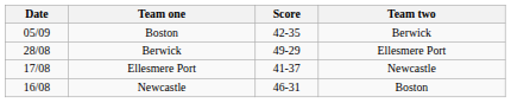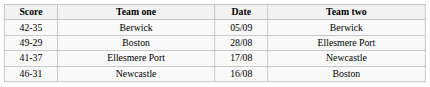columns swapped: Date <-> Score
row 2 | Team one: Boston -> Berwick
row 3 | Team one: Berwick -> Boston
